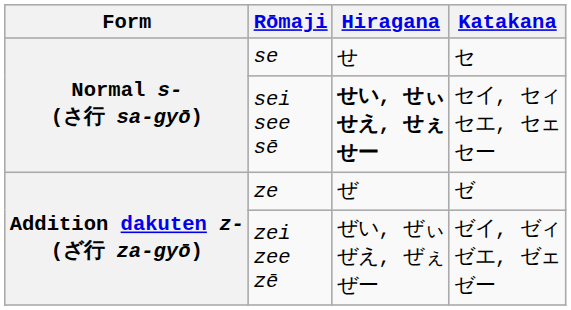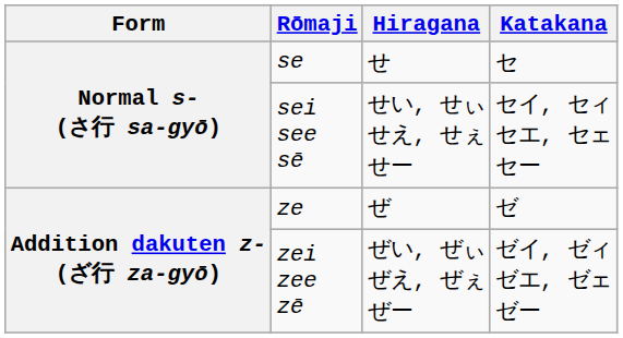sei see sē | Hiragana: bold -> normal
